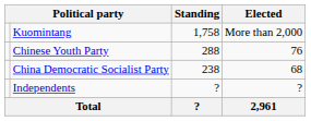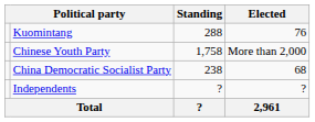Kuomintang | Standing: 1,758 -> 288
Kuomintang | Elected: More than 2,000 -> 76
Chinese Youth Party | Standing: 288 -> 1,758
Chinese Youth Party | Elected: 76 -> More than 2,000
